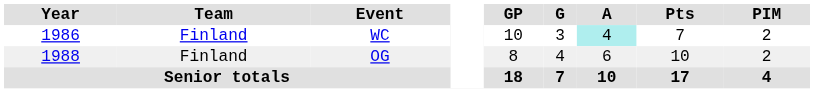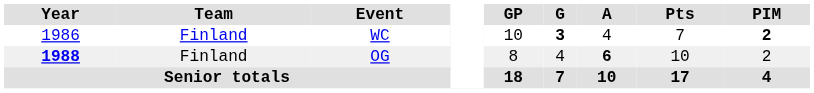WC | G: normal -> bold
WC | A: paleturquoise background -> no background
WC | PIM: normal -> bold
OG | Year: normal -> bold
OG | A: normal -> bold
